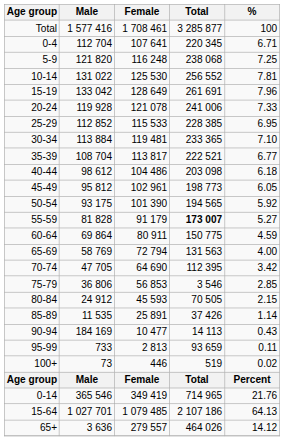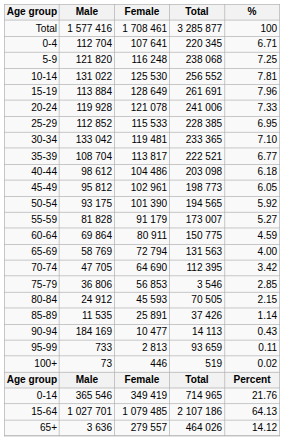15-19 | Male: 133 042 -> 113 884
30-34 | Male: 113 884 -> 133 042
55-59 | Total: bold -> normal
